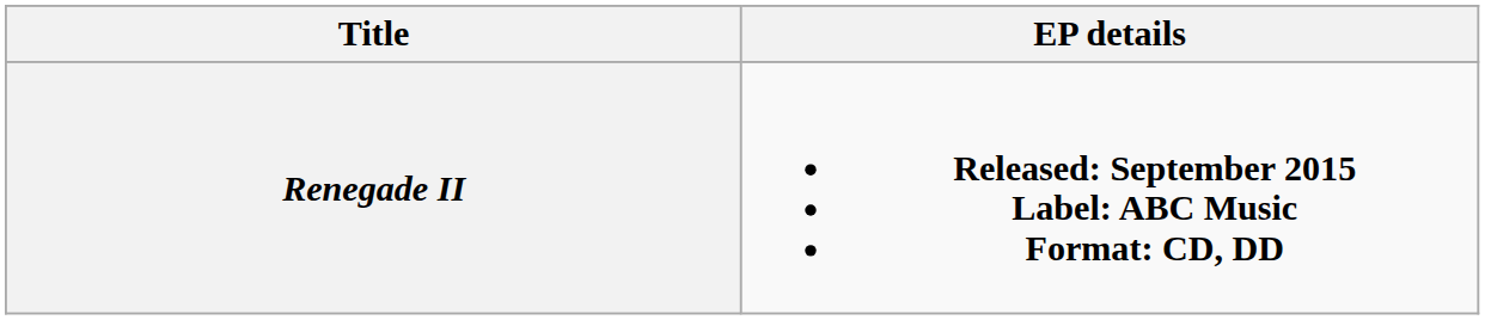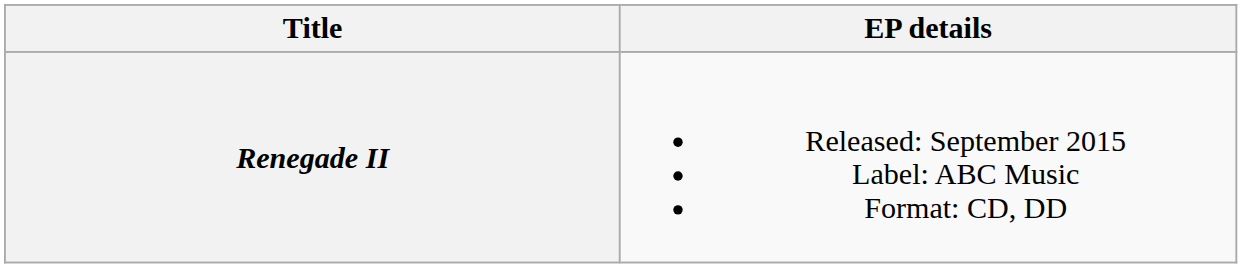Renegade II | EP details: bold -> normal
